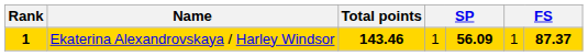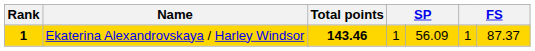Ekaterina Alexandrovskaya / Harley Windsor | column 5: bold -> normal
Ekaterina Alexandrovskaya / Harley Windsor | column 7: bold -> normal
